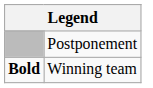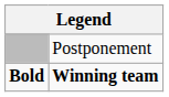Bold | column 2: normal -> bold
